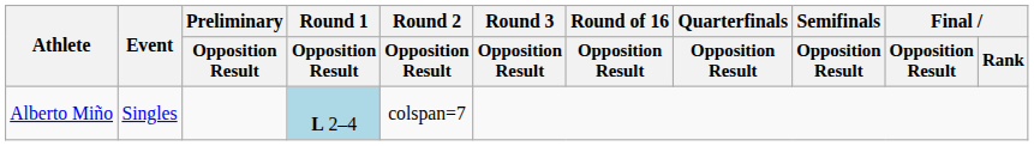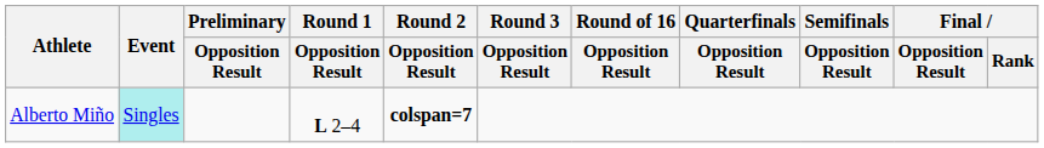Alberto Miño | Event: no background -> paleturquoise background
Alberto Miño | Round 1 / Opposition Result: lightblue background -> no background
Alberto Miño | Round 2 / Opposition Result: normal -> bold
